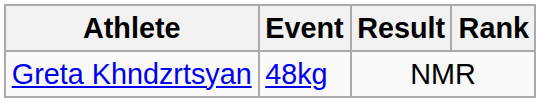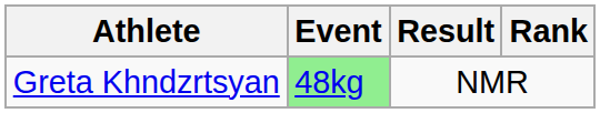Greta Khndzrtsyan | Event: no background -> lightgreen background
